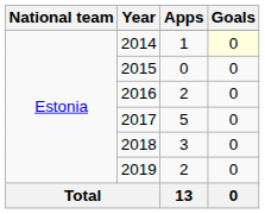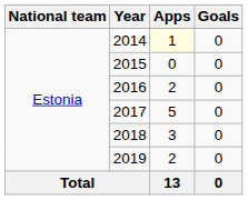2014 | Apps: no background -> lightyellow background
2014 | Goals: lightyellow background -> no background
